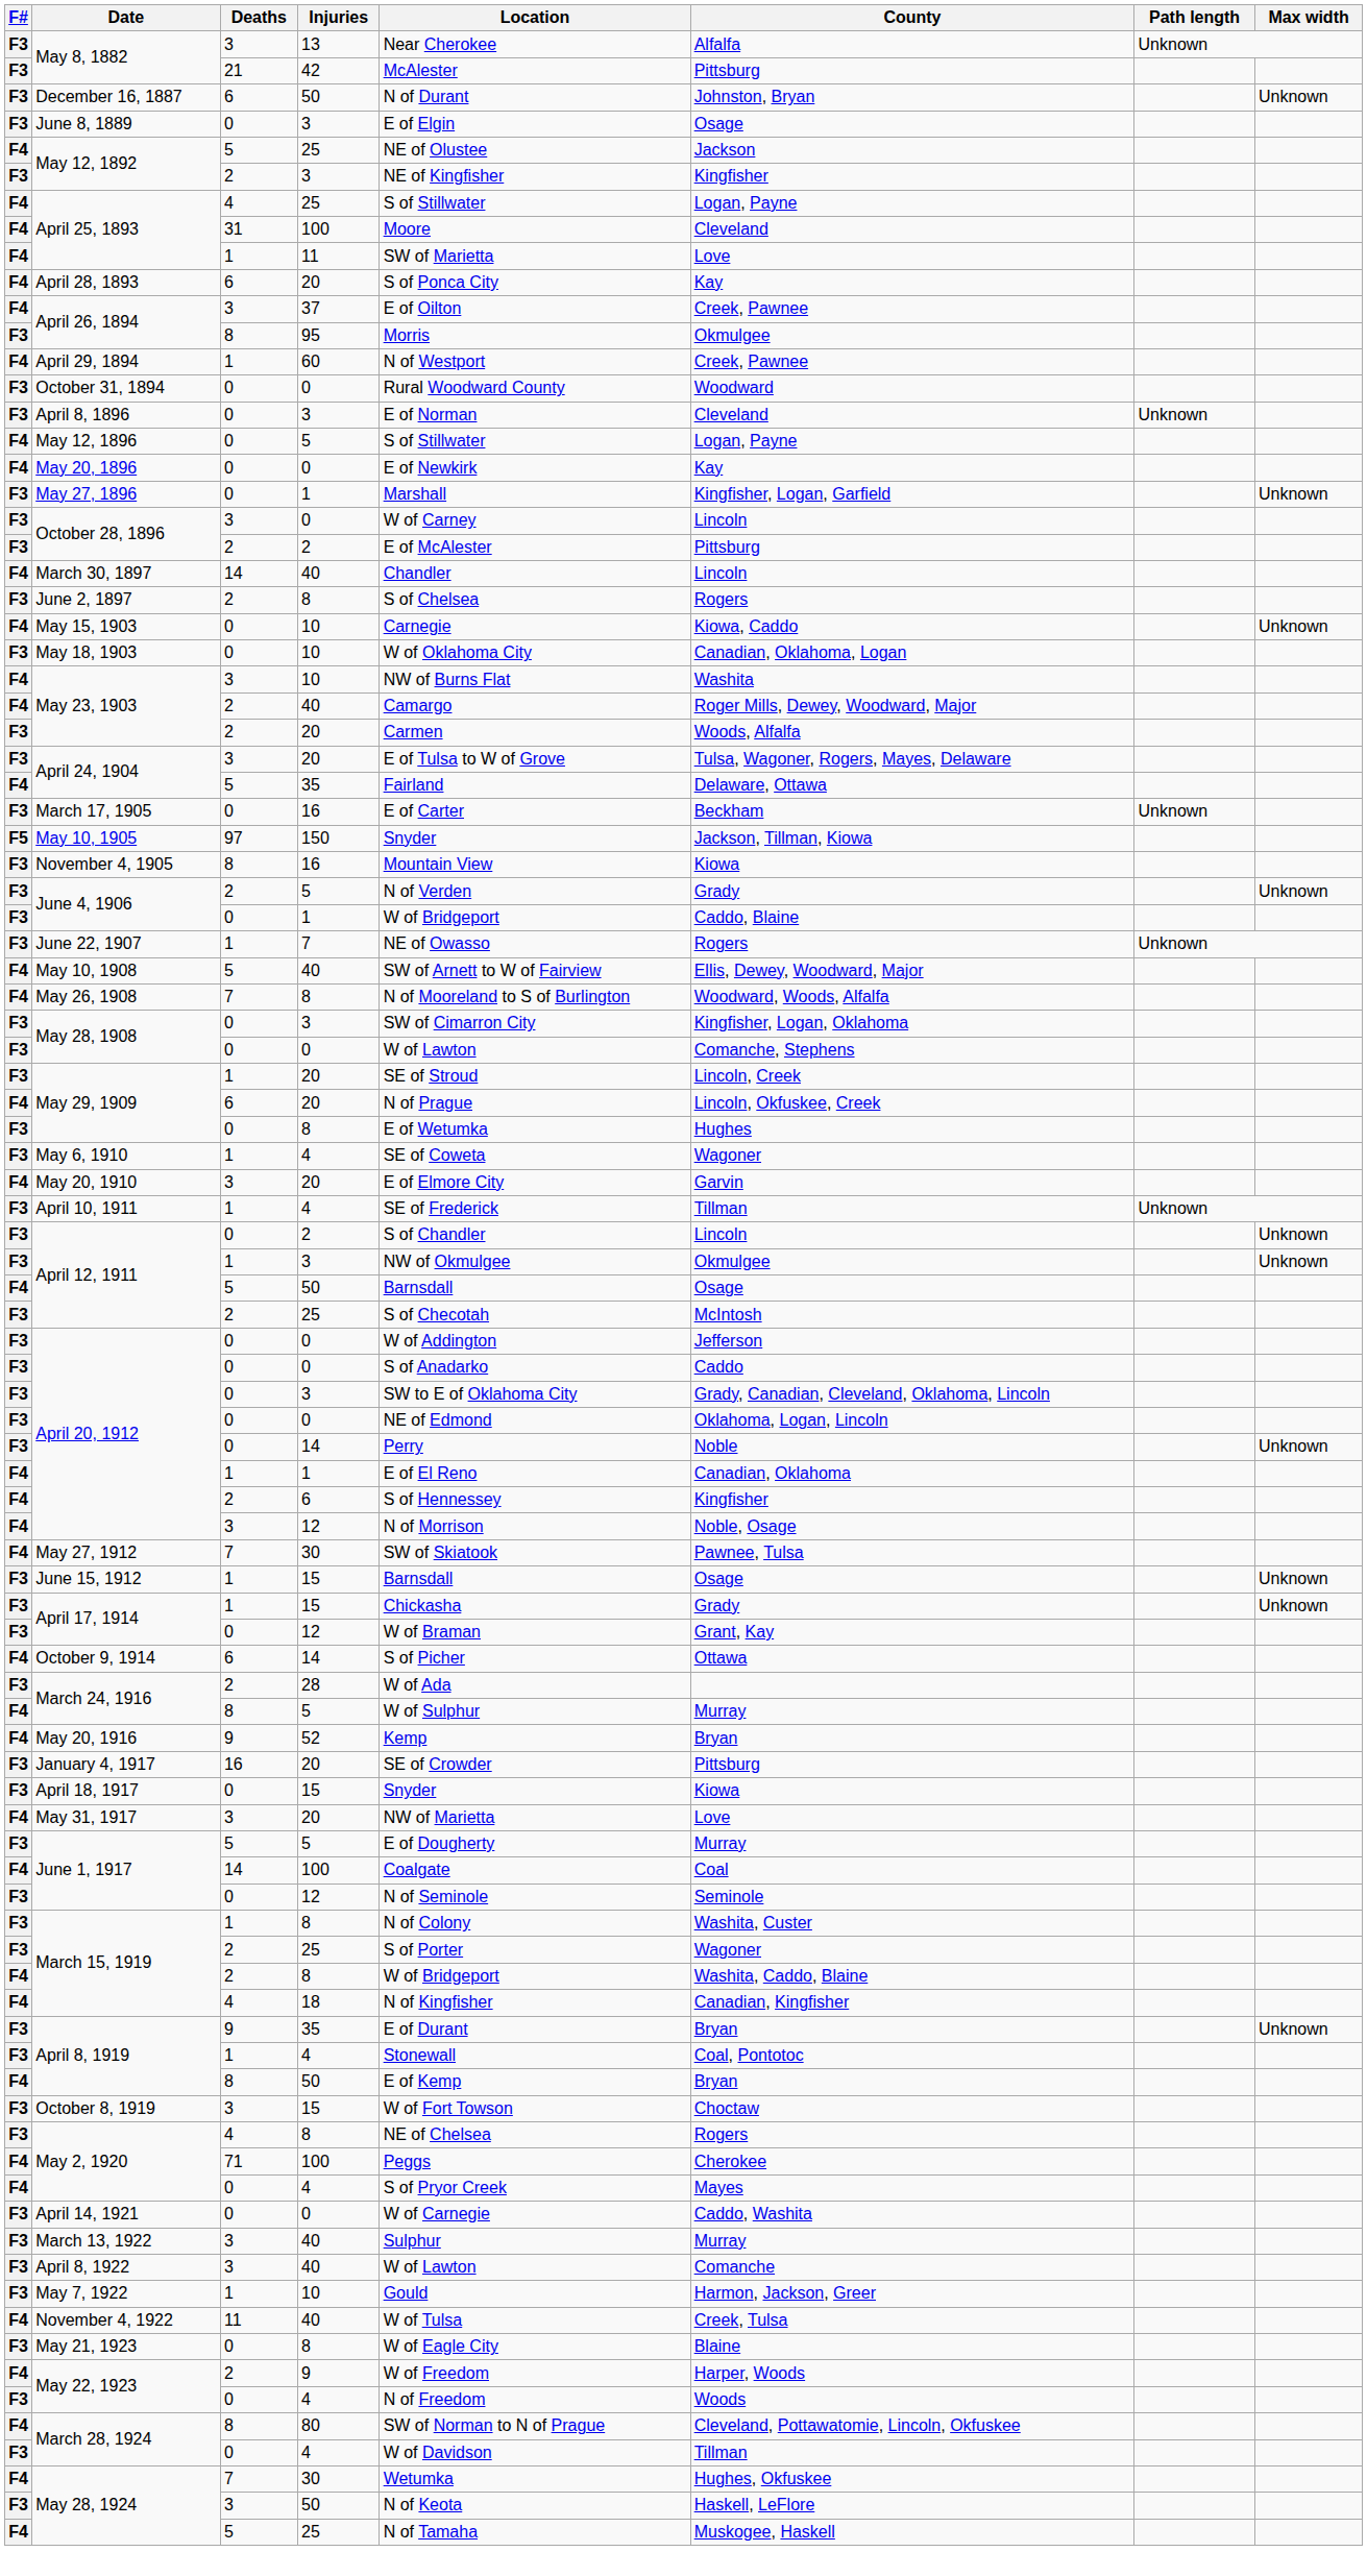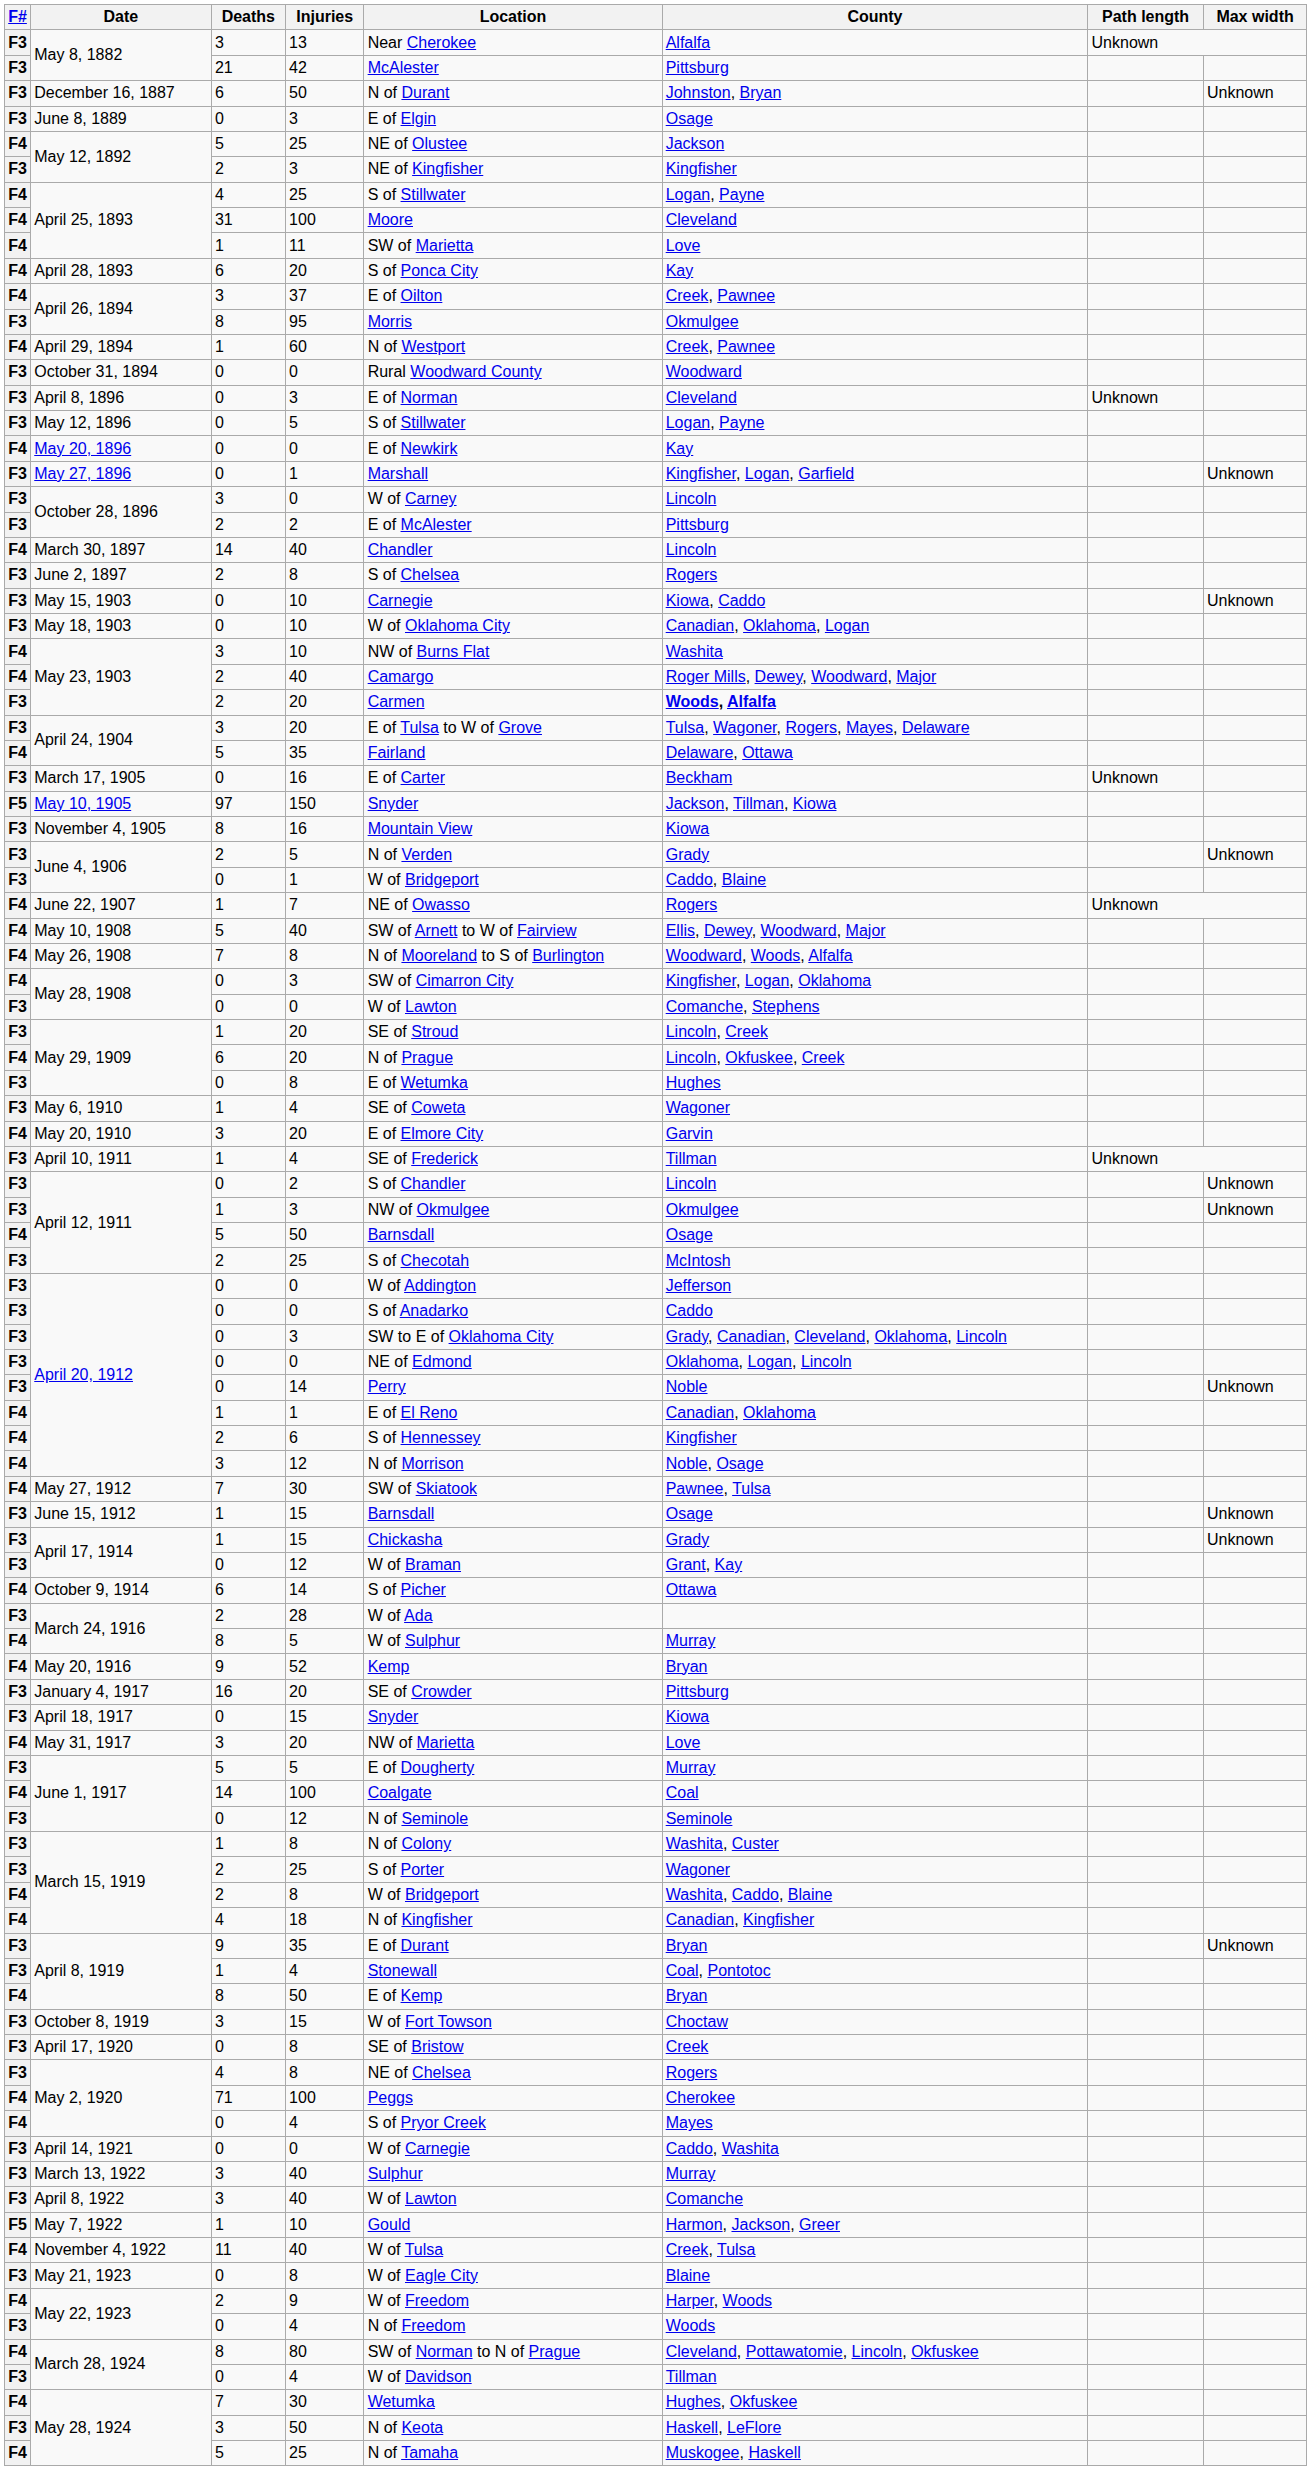May 12, 1896 | F#: F4 -> F3
May 15, 1903 | F#: F4 -> F3
May 23, 1903 / 20 | County: normal -> bold
June 22, 1907 | F#: F3 -> F4
May 28, 1908 / 3 | F#: F3 -> F4
+ row: F3 | April 17, 1920 | 0 | 8 | SE of Bristow | Creek
May 7, 1922 | F#: F3 -> F5
